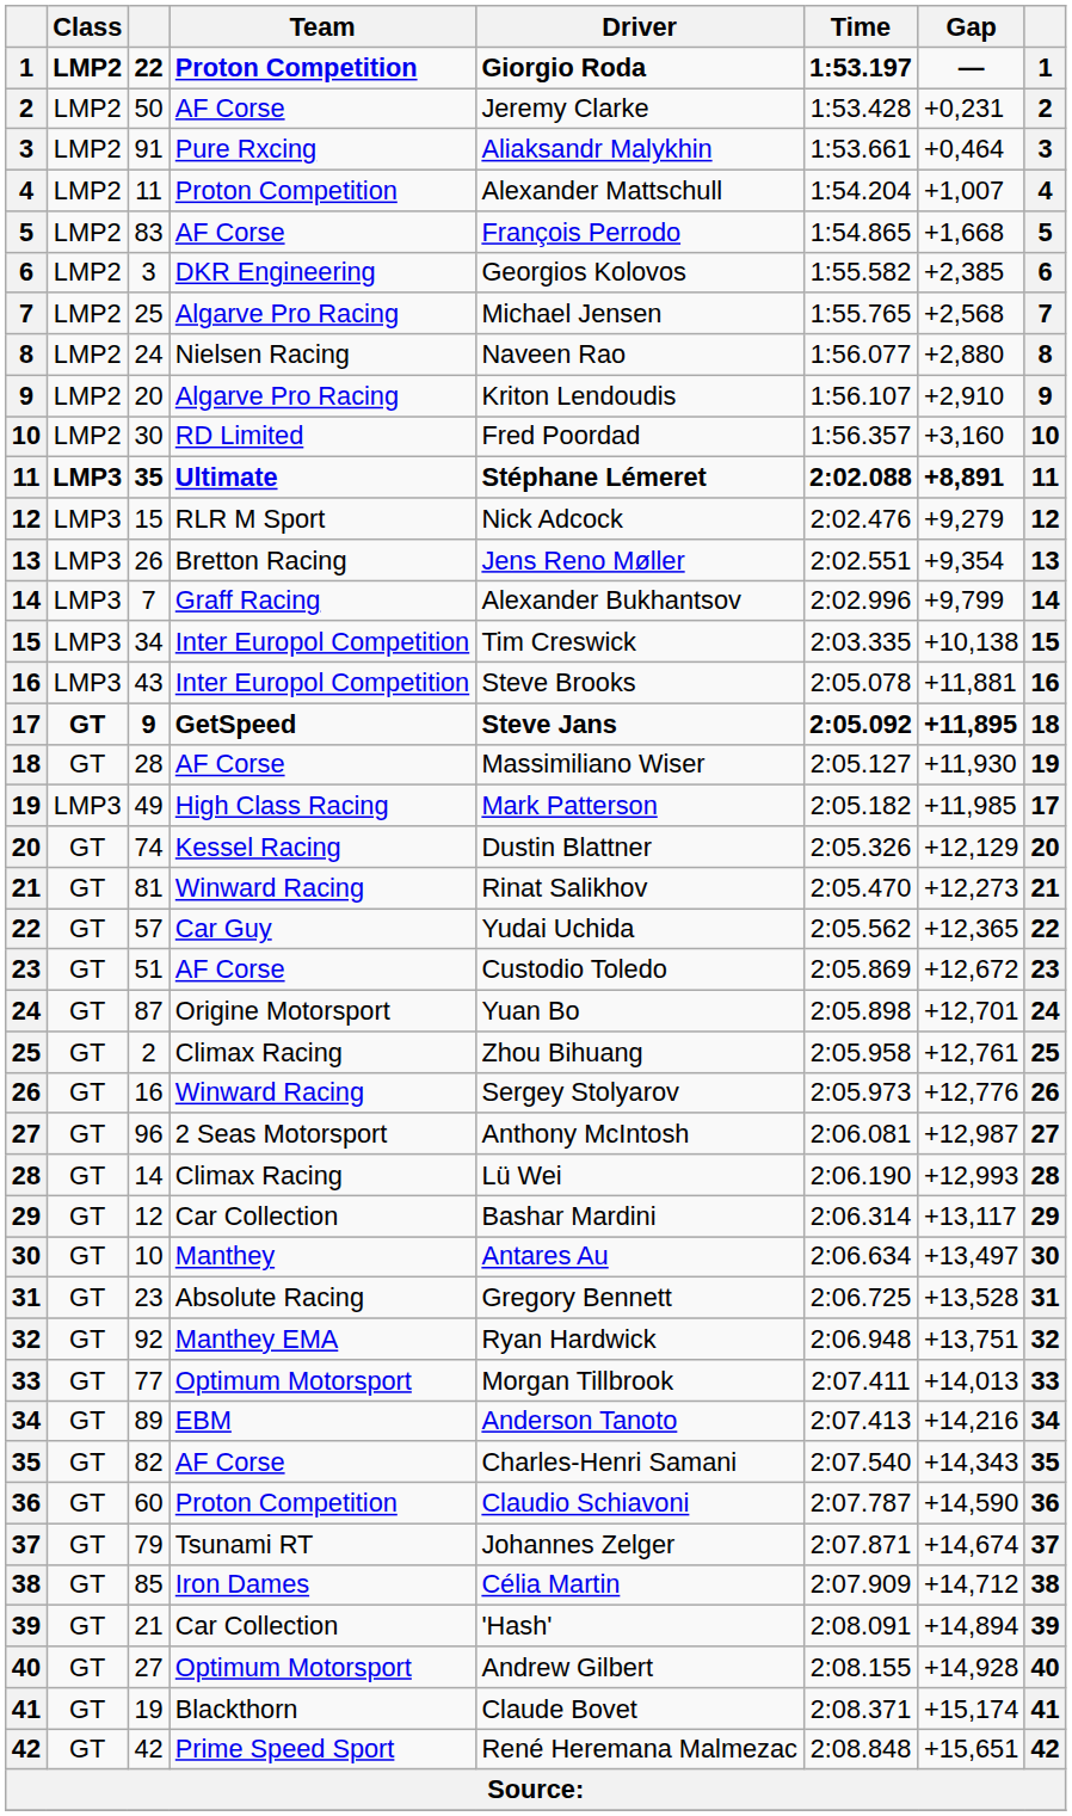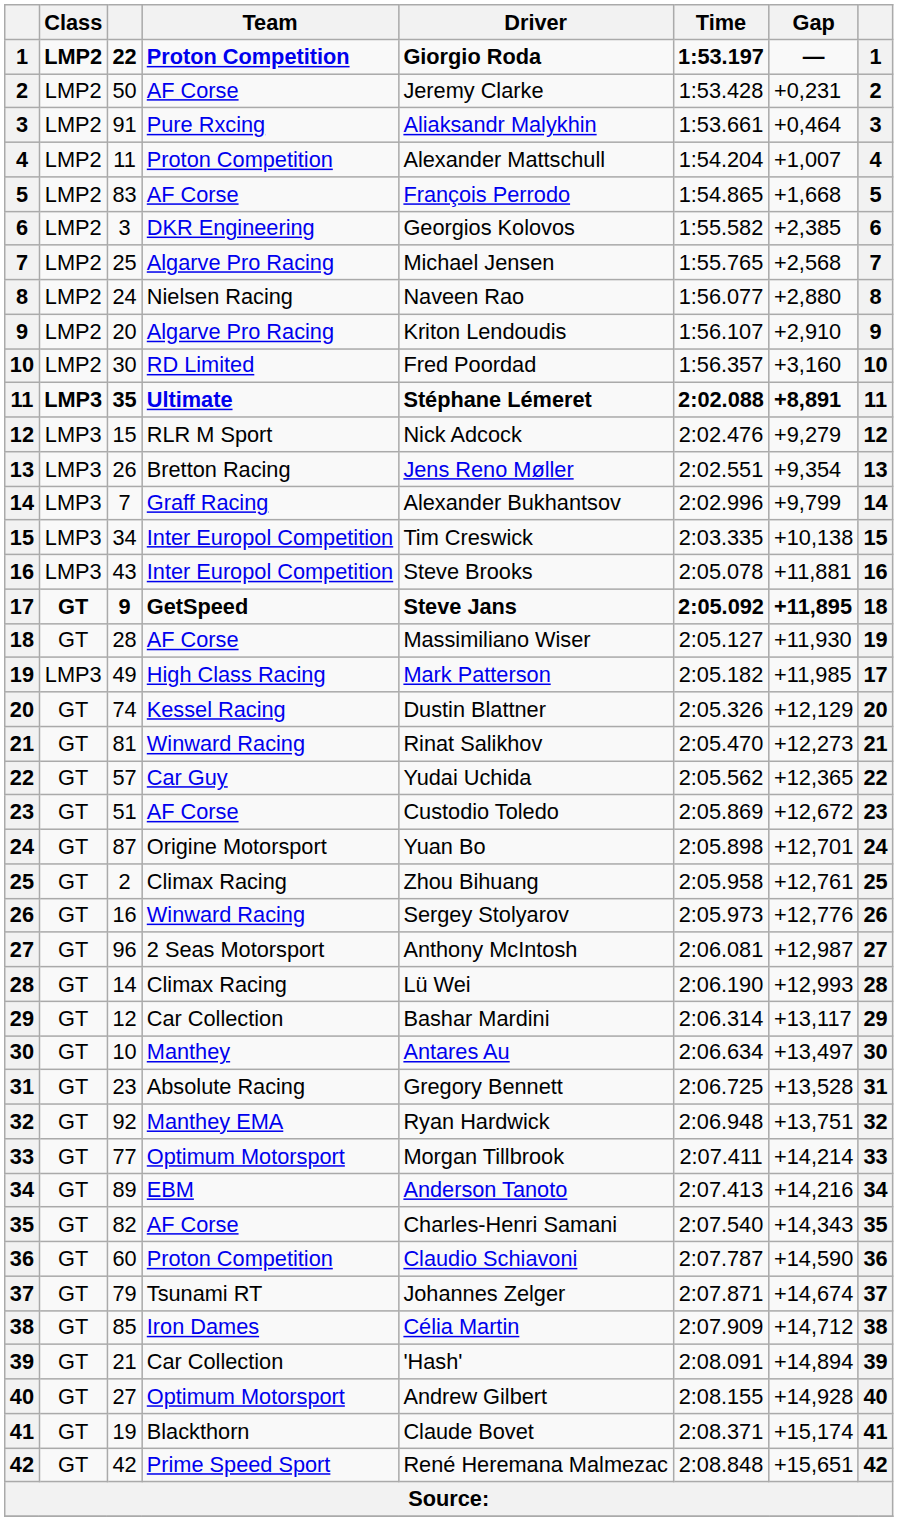row 34 | Gap: +14,013 -> +14,214
